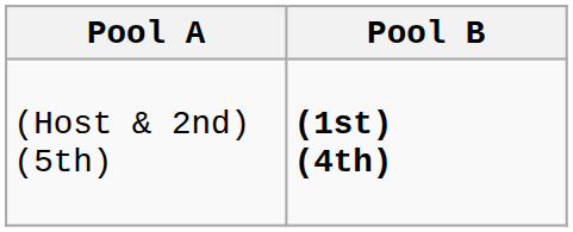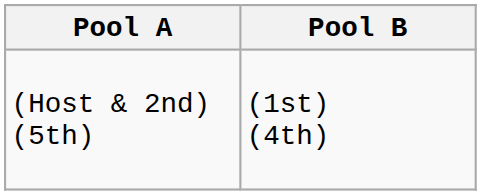(Host & 2nd) (5th) | Pool B: bold -> normal
